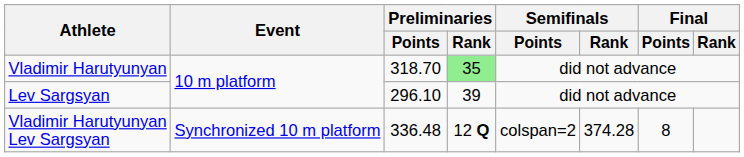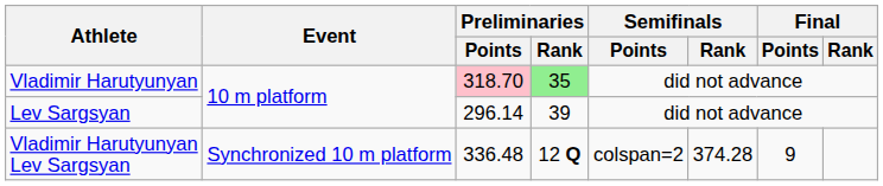Vladimir Harutyunyan | Preliminaries / Points: no background -> pink background
Lev Sargsyan | Preliminaries / Points: 296.10 -> 296.14
Vladimir Harutyunyan Lev Sargsyan | Final / Points: 8 -> 9
